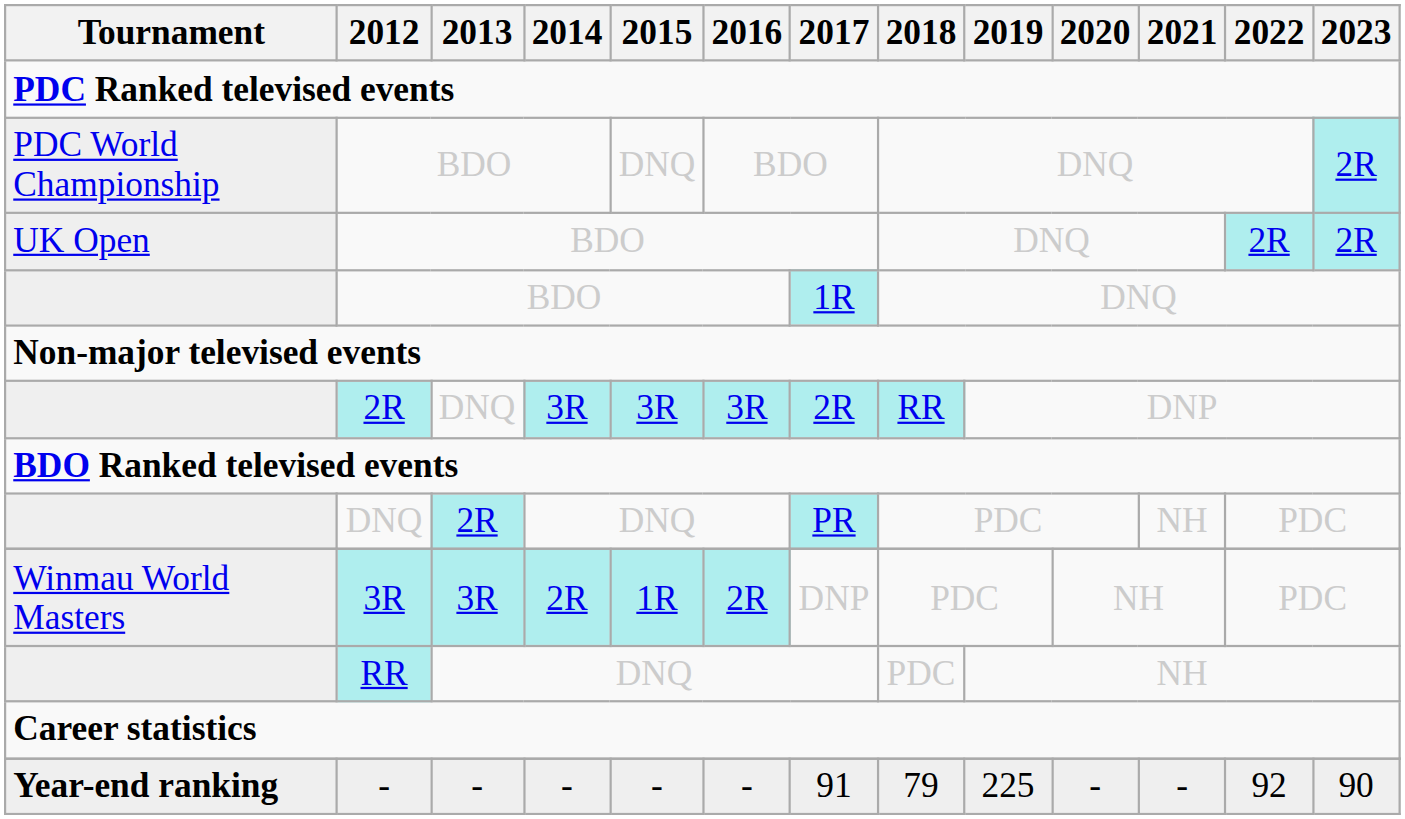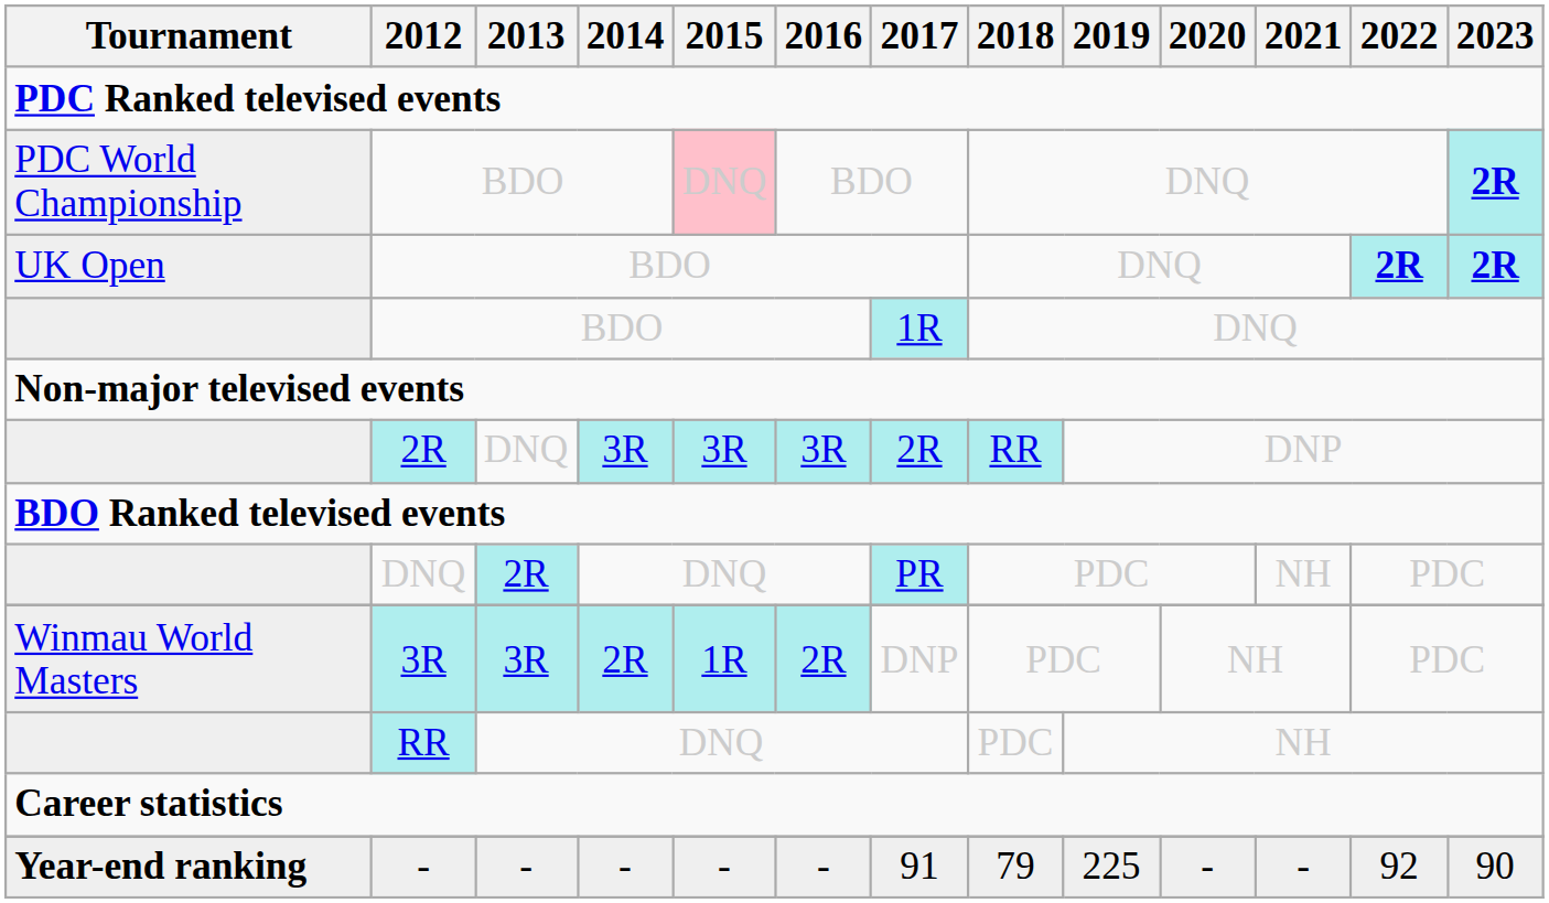PDC World Championship / BDO | 2015: no background -> pink background
PDC World Championship / BDO | 2023: normal -> bold
UK Open / BDO | 2022: normal -> bold
UK Open / BDO | 2023: normal -> bold
